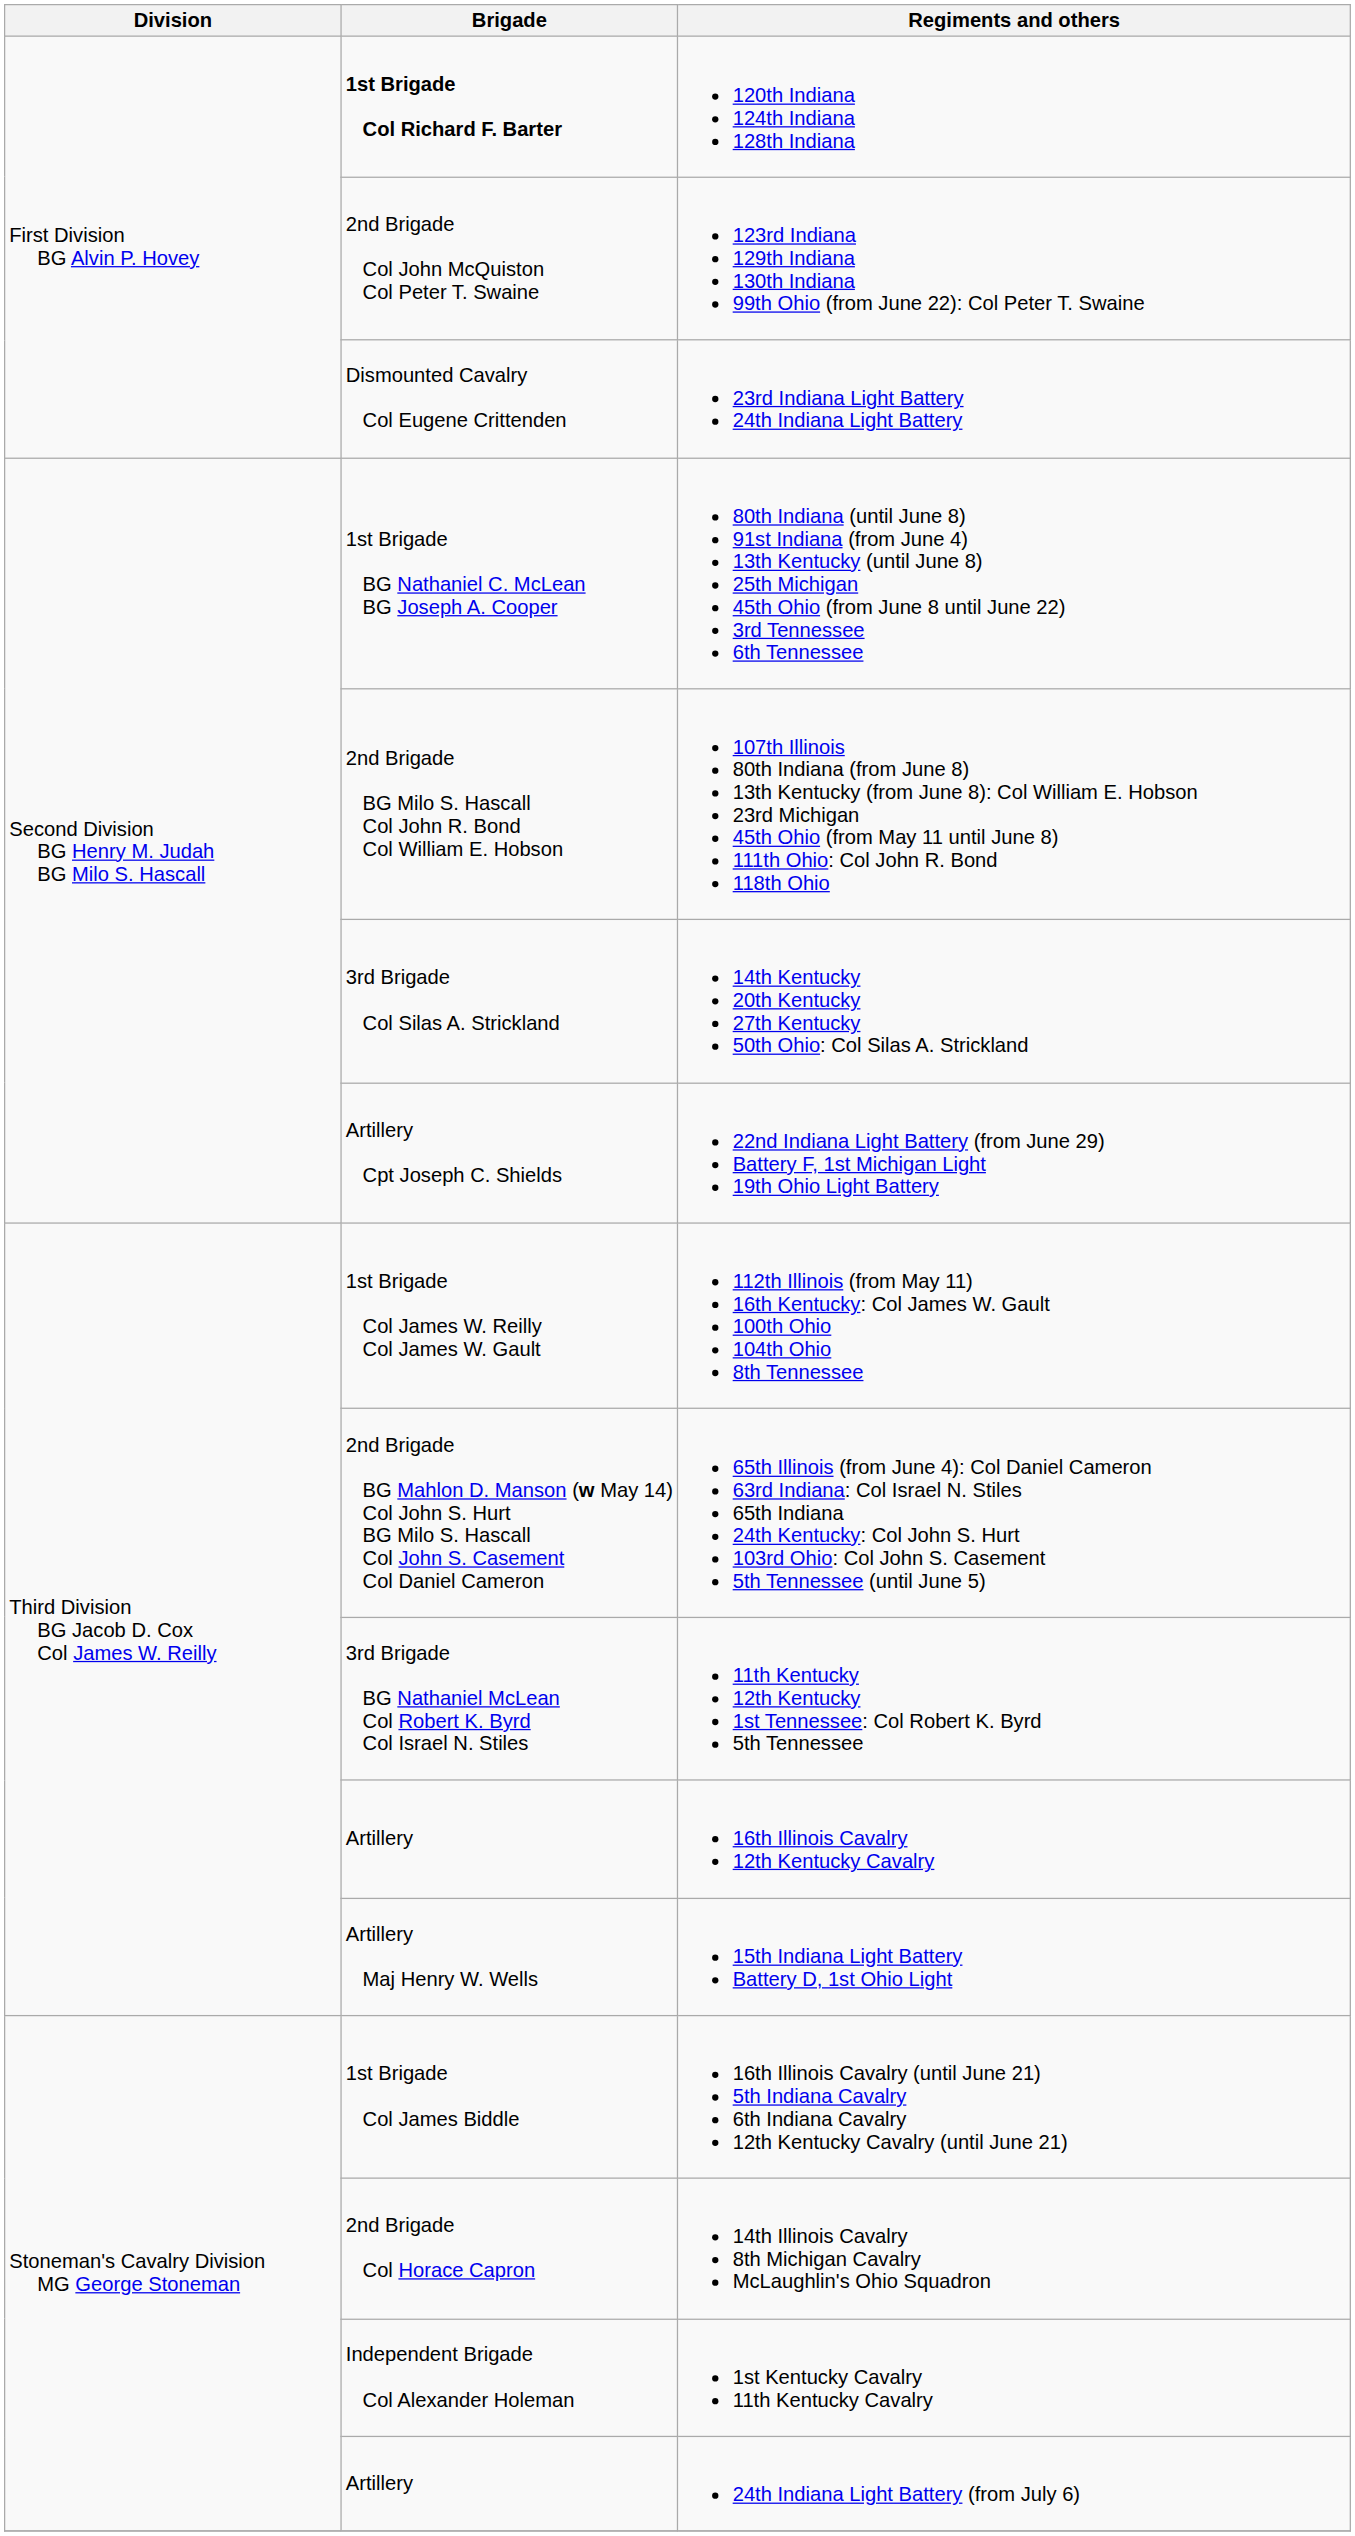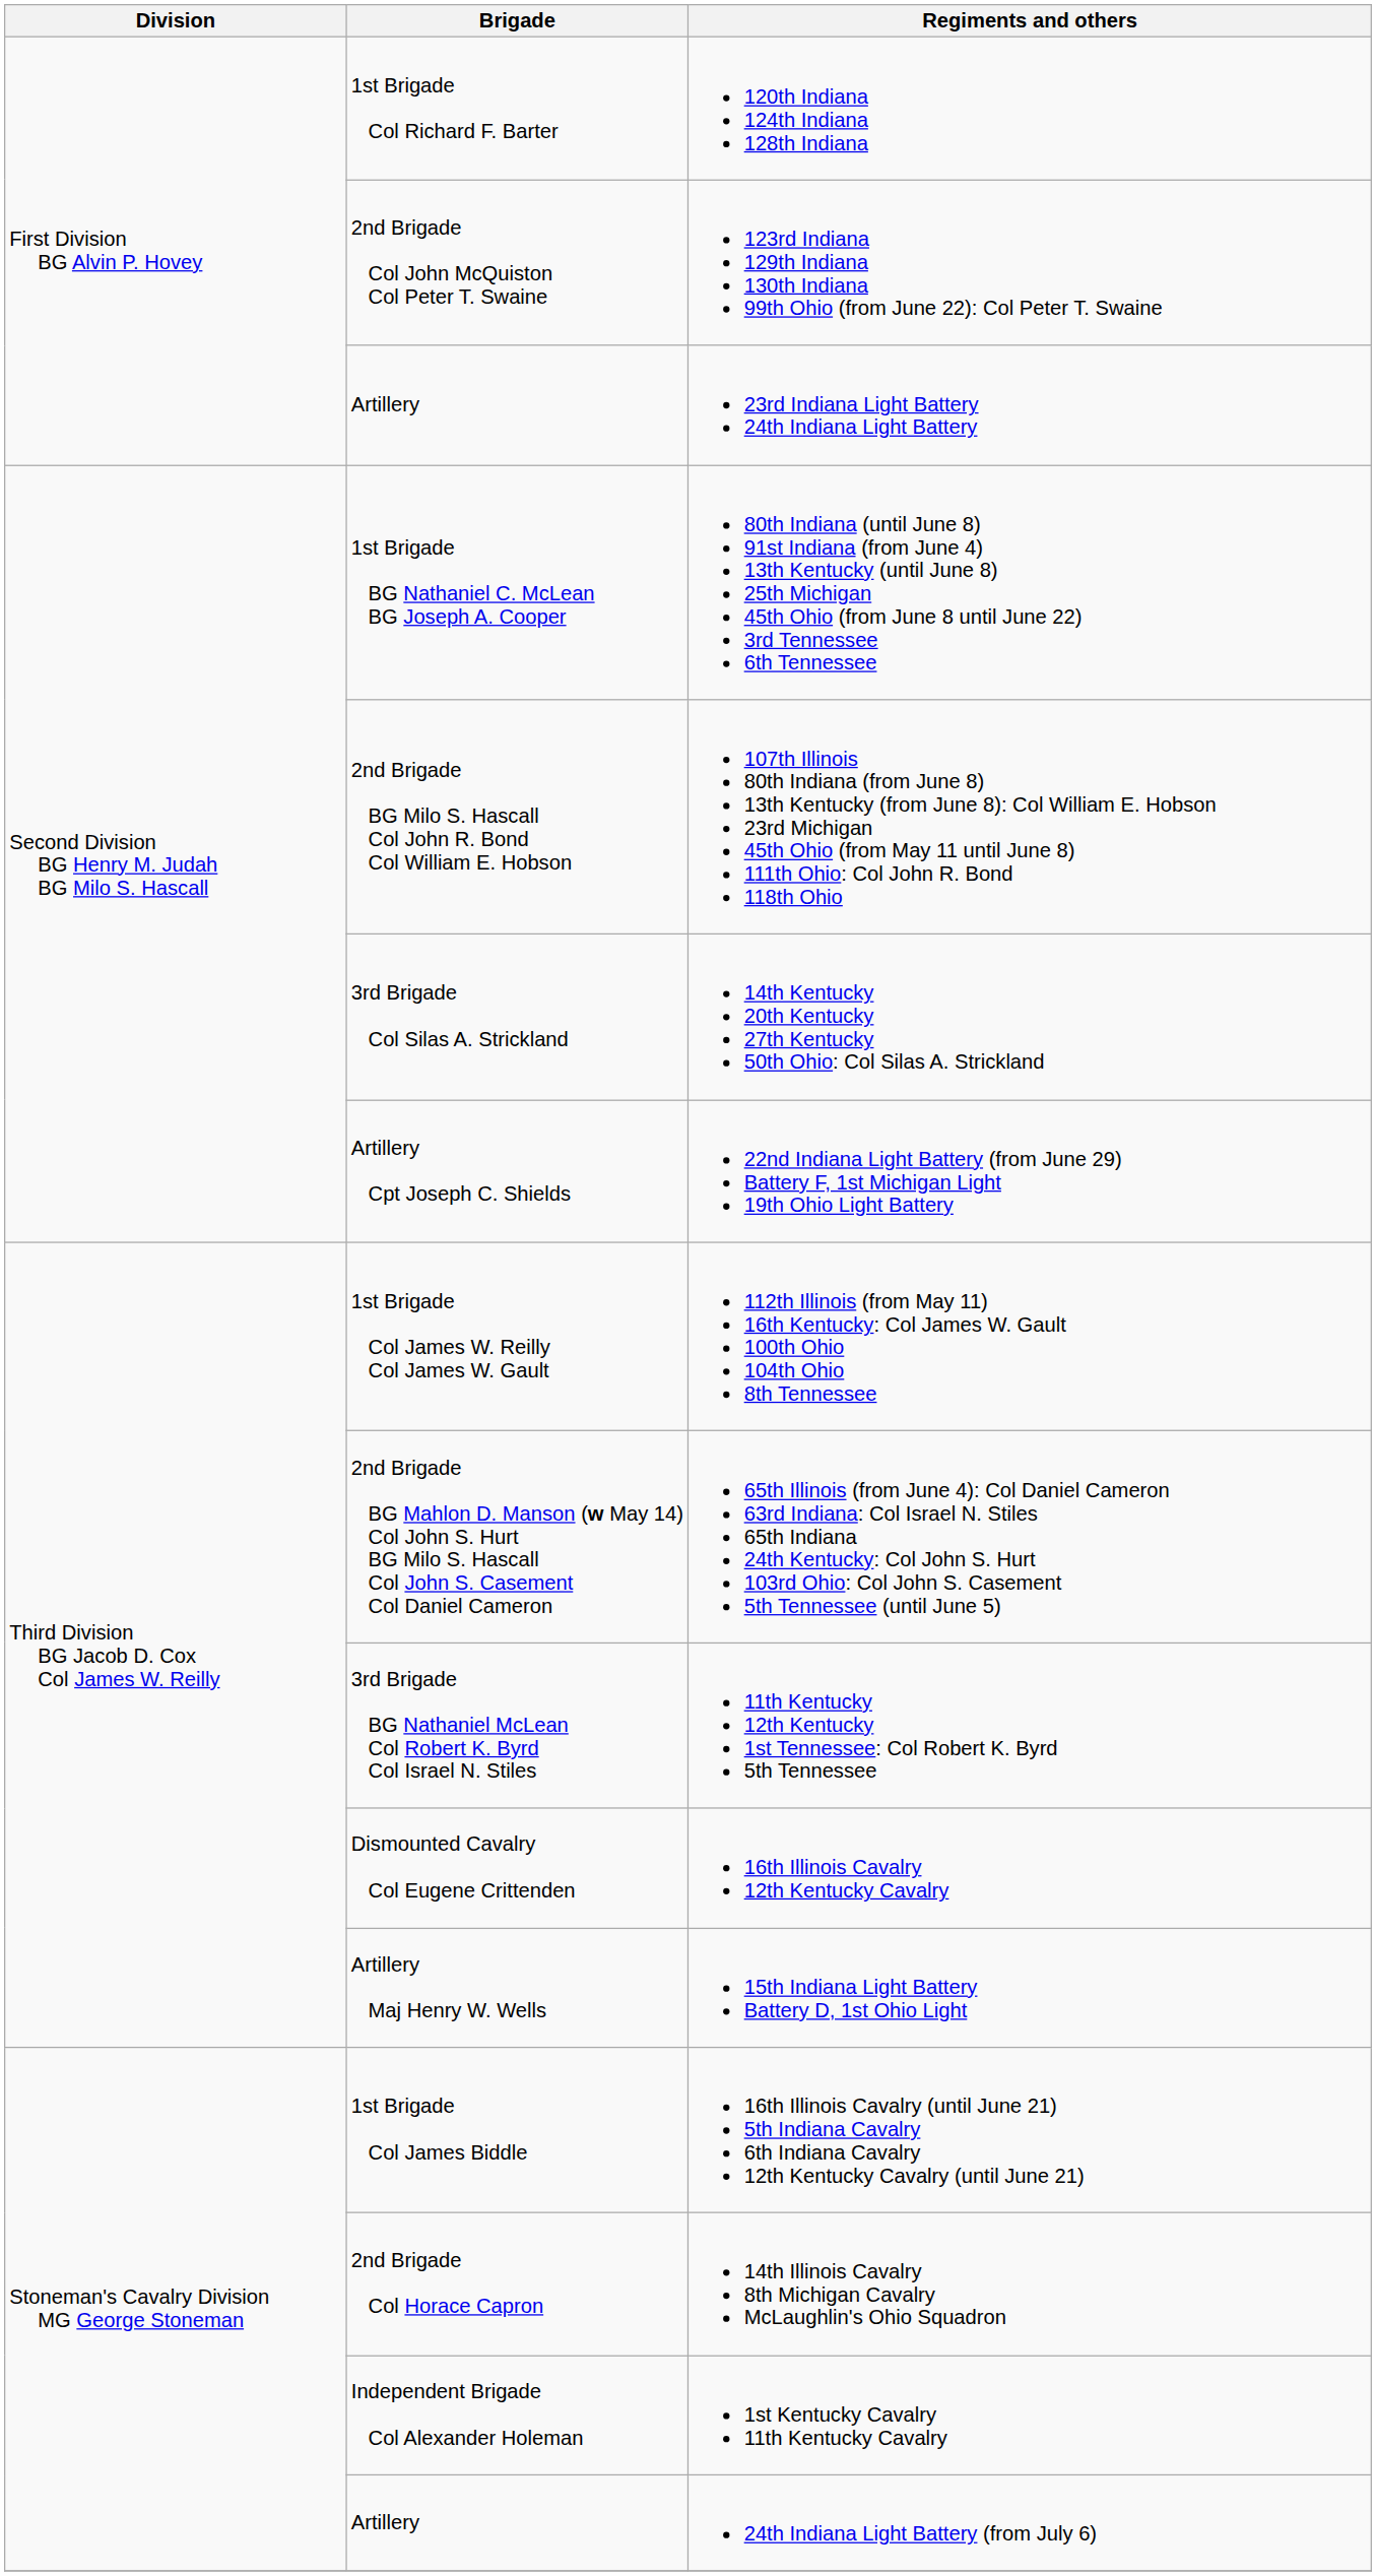120th Indiana 124th Indiana 128th Indiana | Brigade: bold -> normal
23rd Indiana Light Battery 24th Indiana Light Battery | Brigade: Dismounted Cavalry Col Eugene Crittenden -> Artillery
16th Illinois Cavalry 12th Kentucky Cavalry | Brigade: Artillery -> Dismounted Cavalry Col Eugene Crittenden
